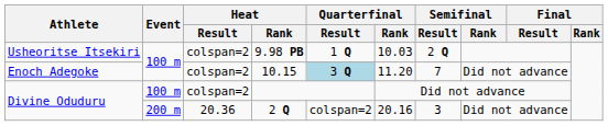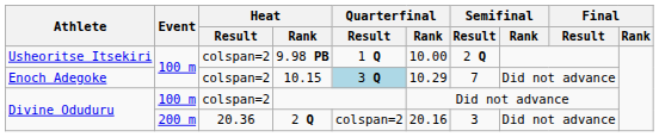9.98 PB | Quarterfinal / Rank: 10.03 -> 10.00
10.15 | Quarterfinal / Rank: 11.20 -> 10.29
